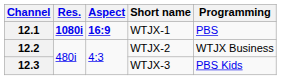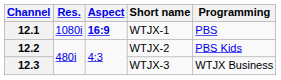12.1 | Res.: bold -> normal
12.2 | Programming: WTJX Business -> PBS Kids
12.3 | Programming: PBS Kids -> WTJX Business
